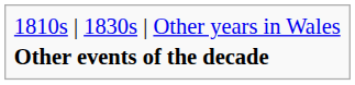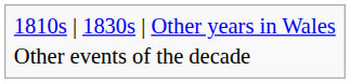row 2 | column 1: bold -> normal
